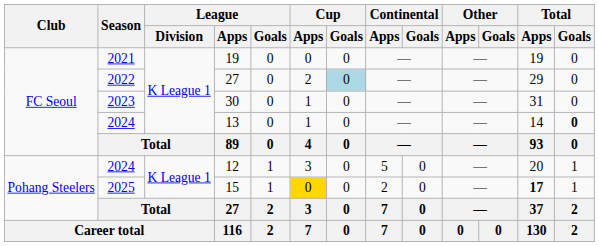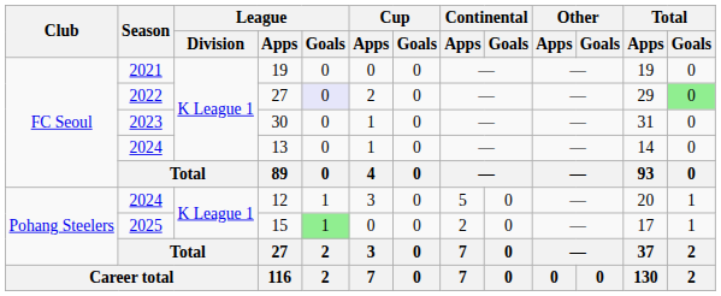2022 / 27 | League / Goals: no background -> lavender background
2022 / 27 | Cup / Goals: lightblue background -> no background
2022 / 27 | Total / Goals: no background -> lightgreen background
13 | Total / Goals: bold -> normal
15 | League / Goals: no background -> lightgreen background
15 | Cup / Apps: gold background -> no background
15 | Total / Apps: bold -> normal
